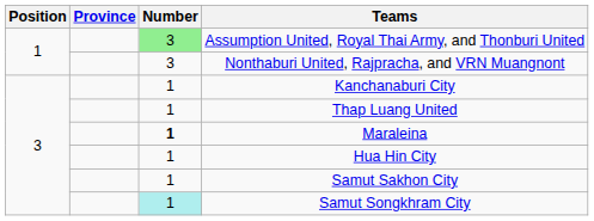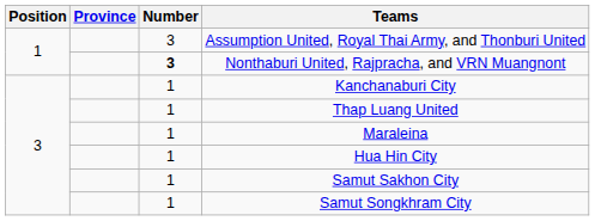Assumption United, Royal Thai Army, and Thonburi United | Number: lightgreen background -> no background
Nonthaburi United, Rajpracha, and VRN Muangnont | Number: normal -> bold
Maraleina | Number: bold -> normal
Samut Songkhram City | Number: paleturquoise background -> no background
